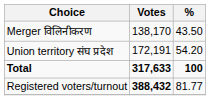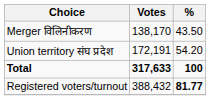Registered voters/turnout | Votes: bold -> normal
Registered voters/turnout | %: normal -> bold
